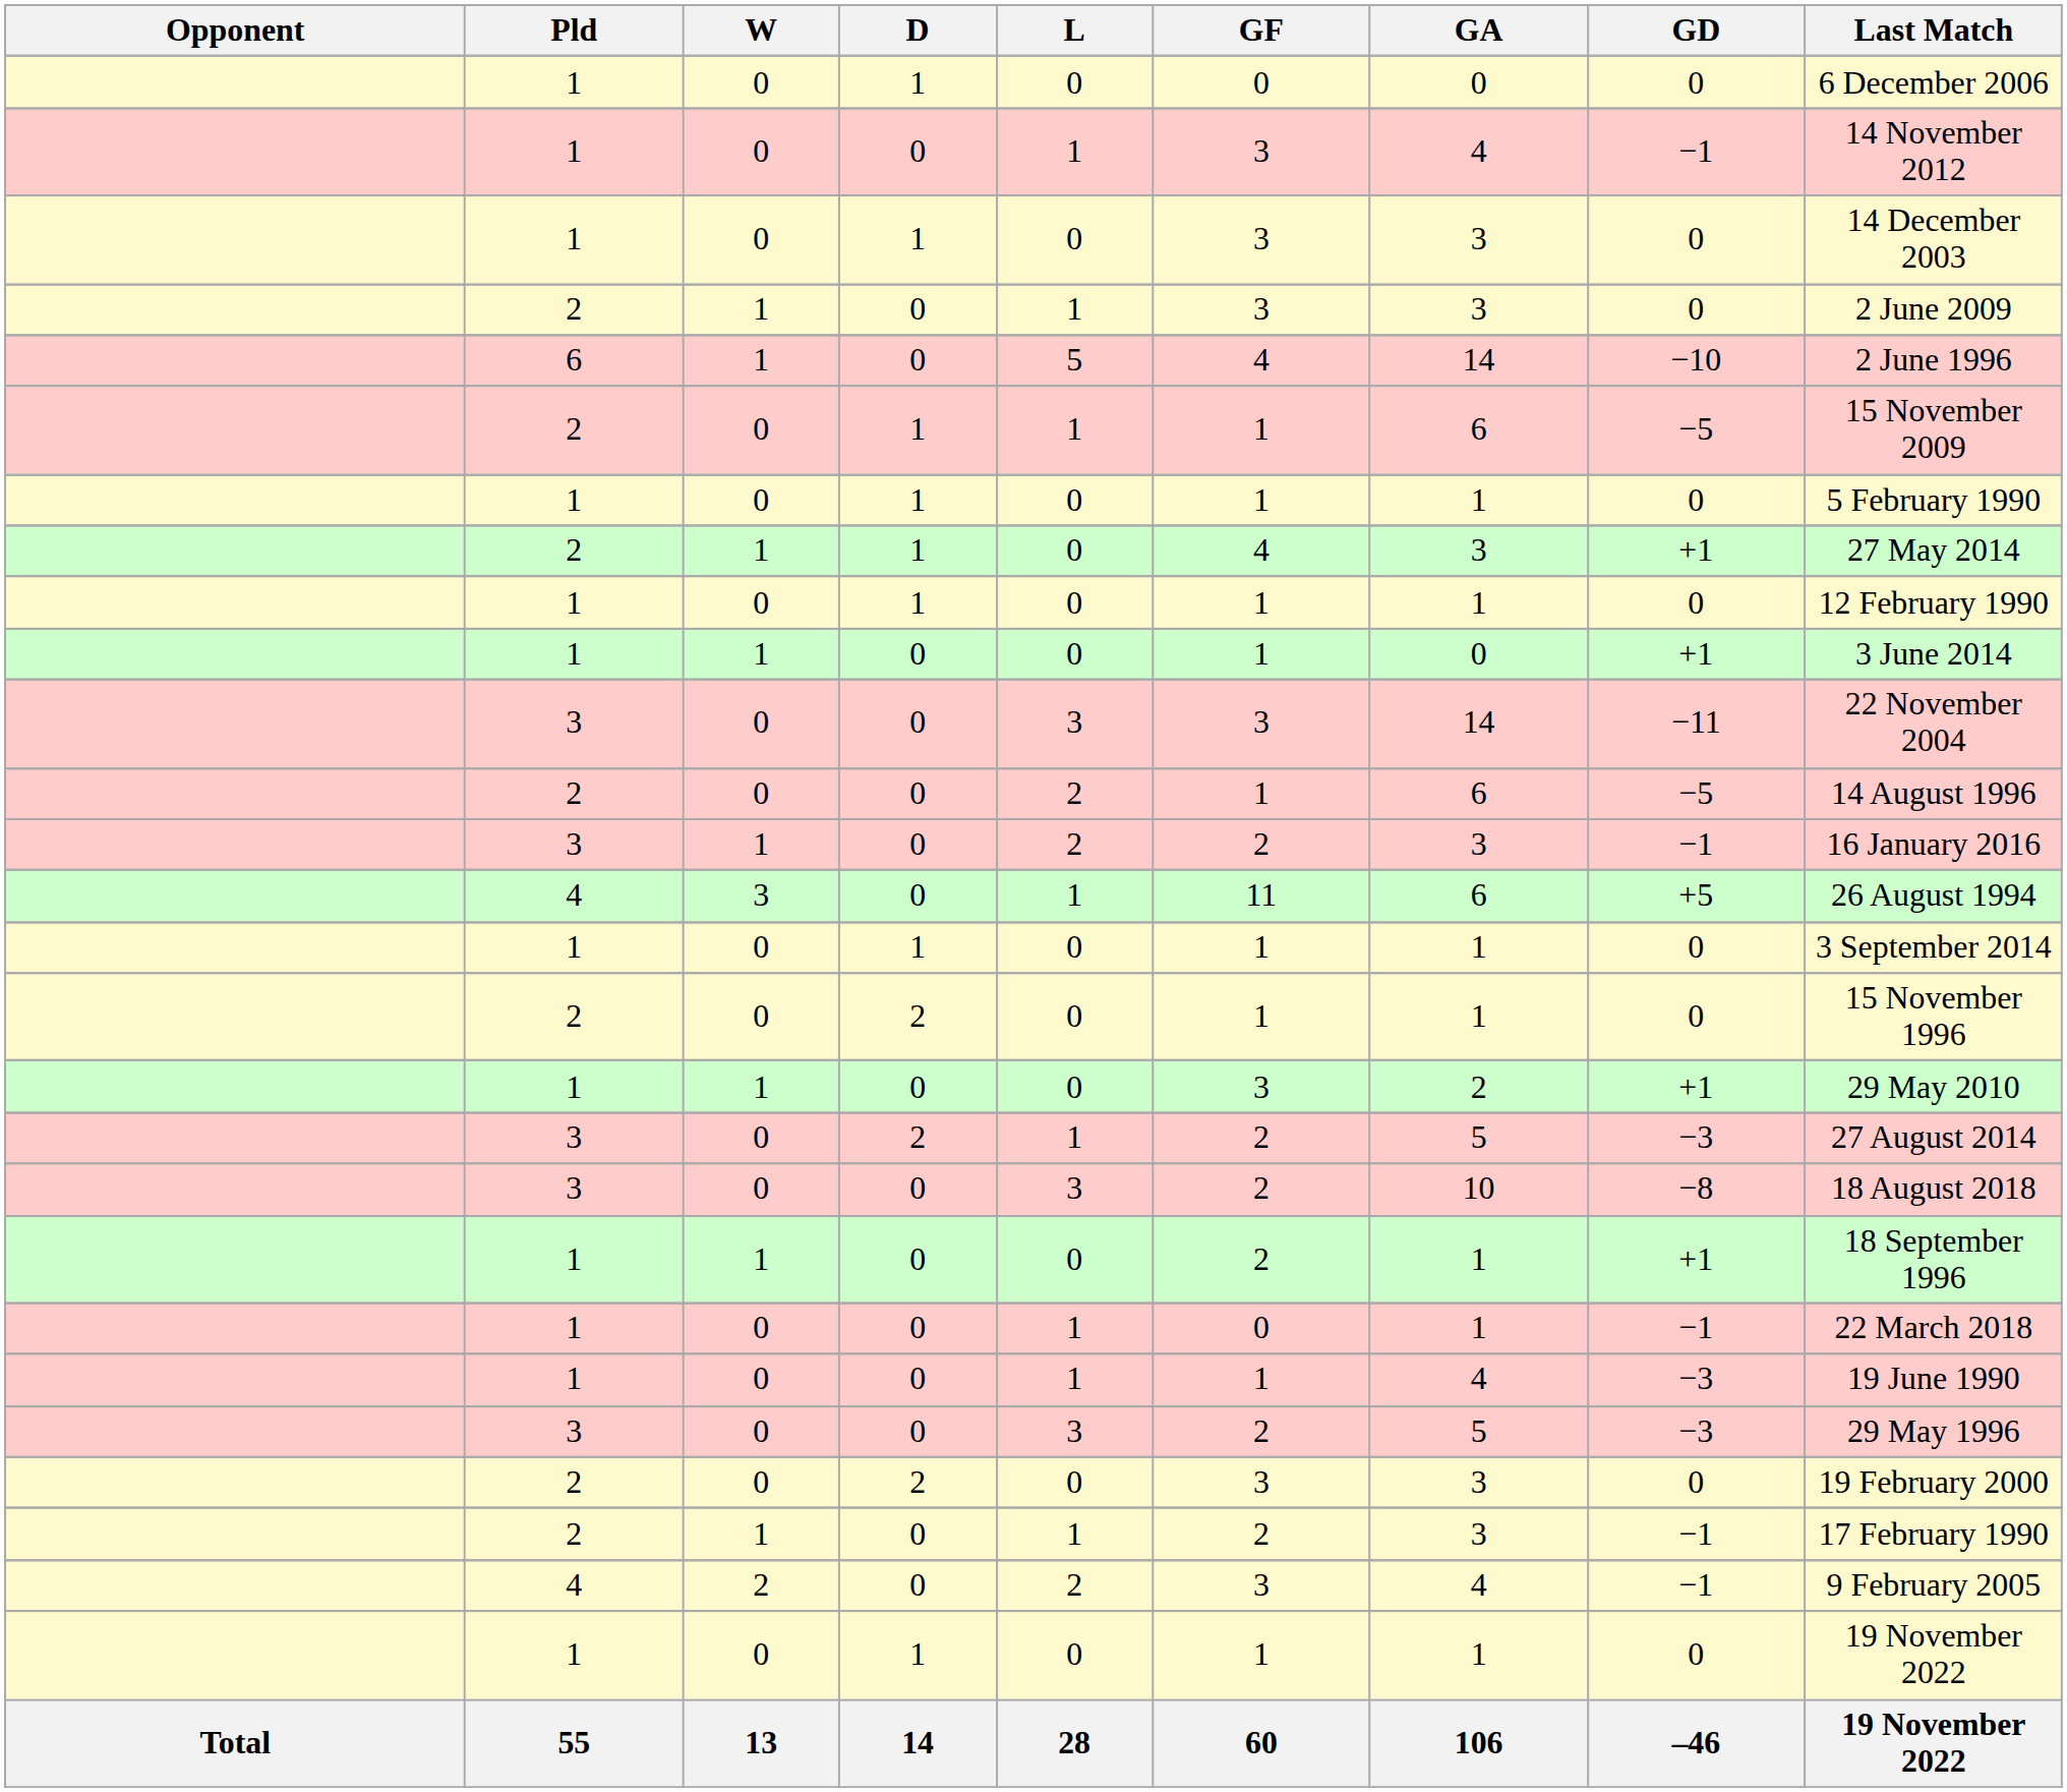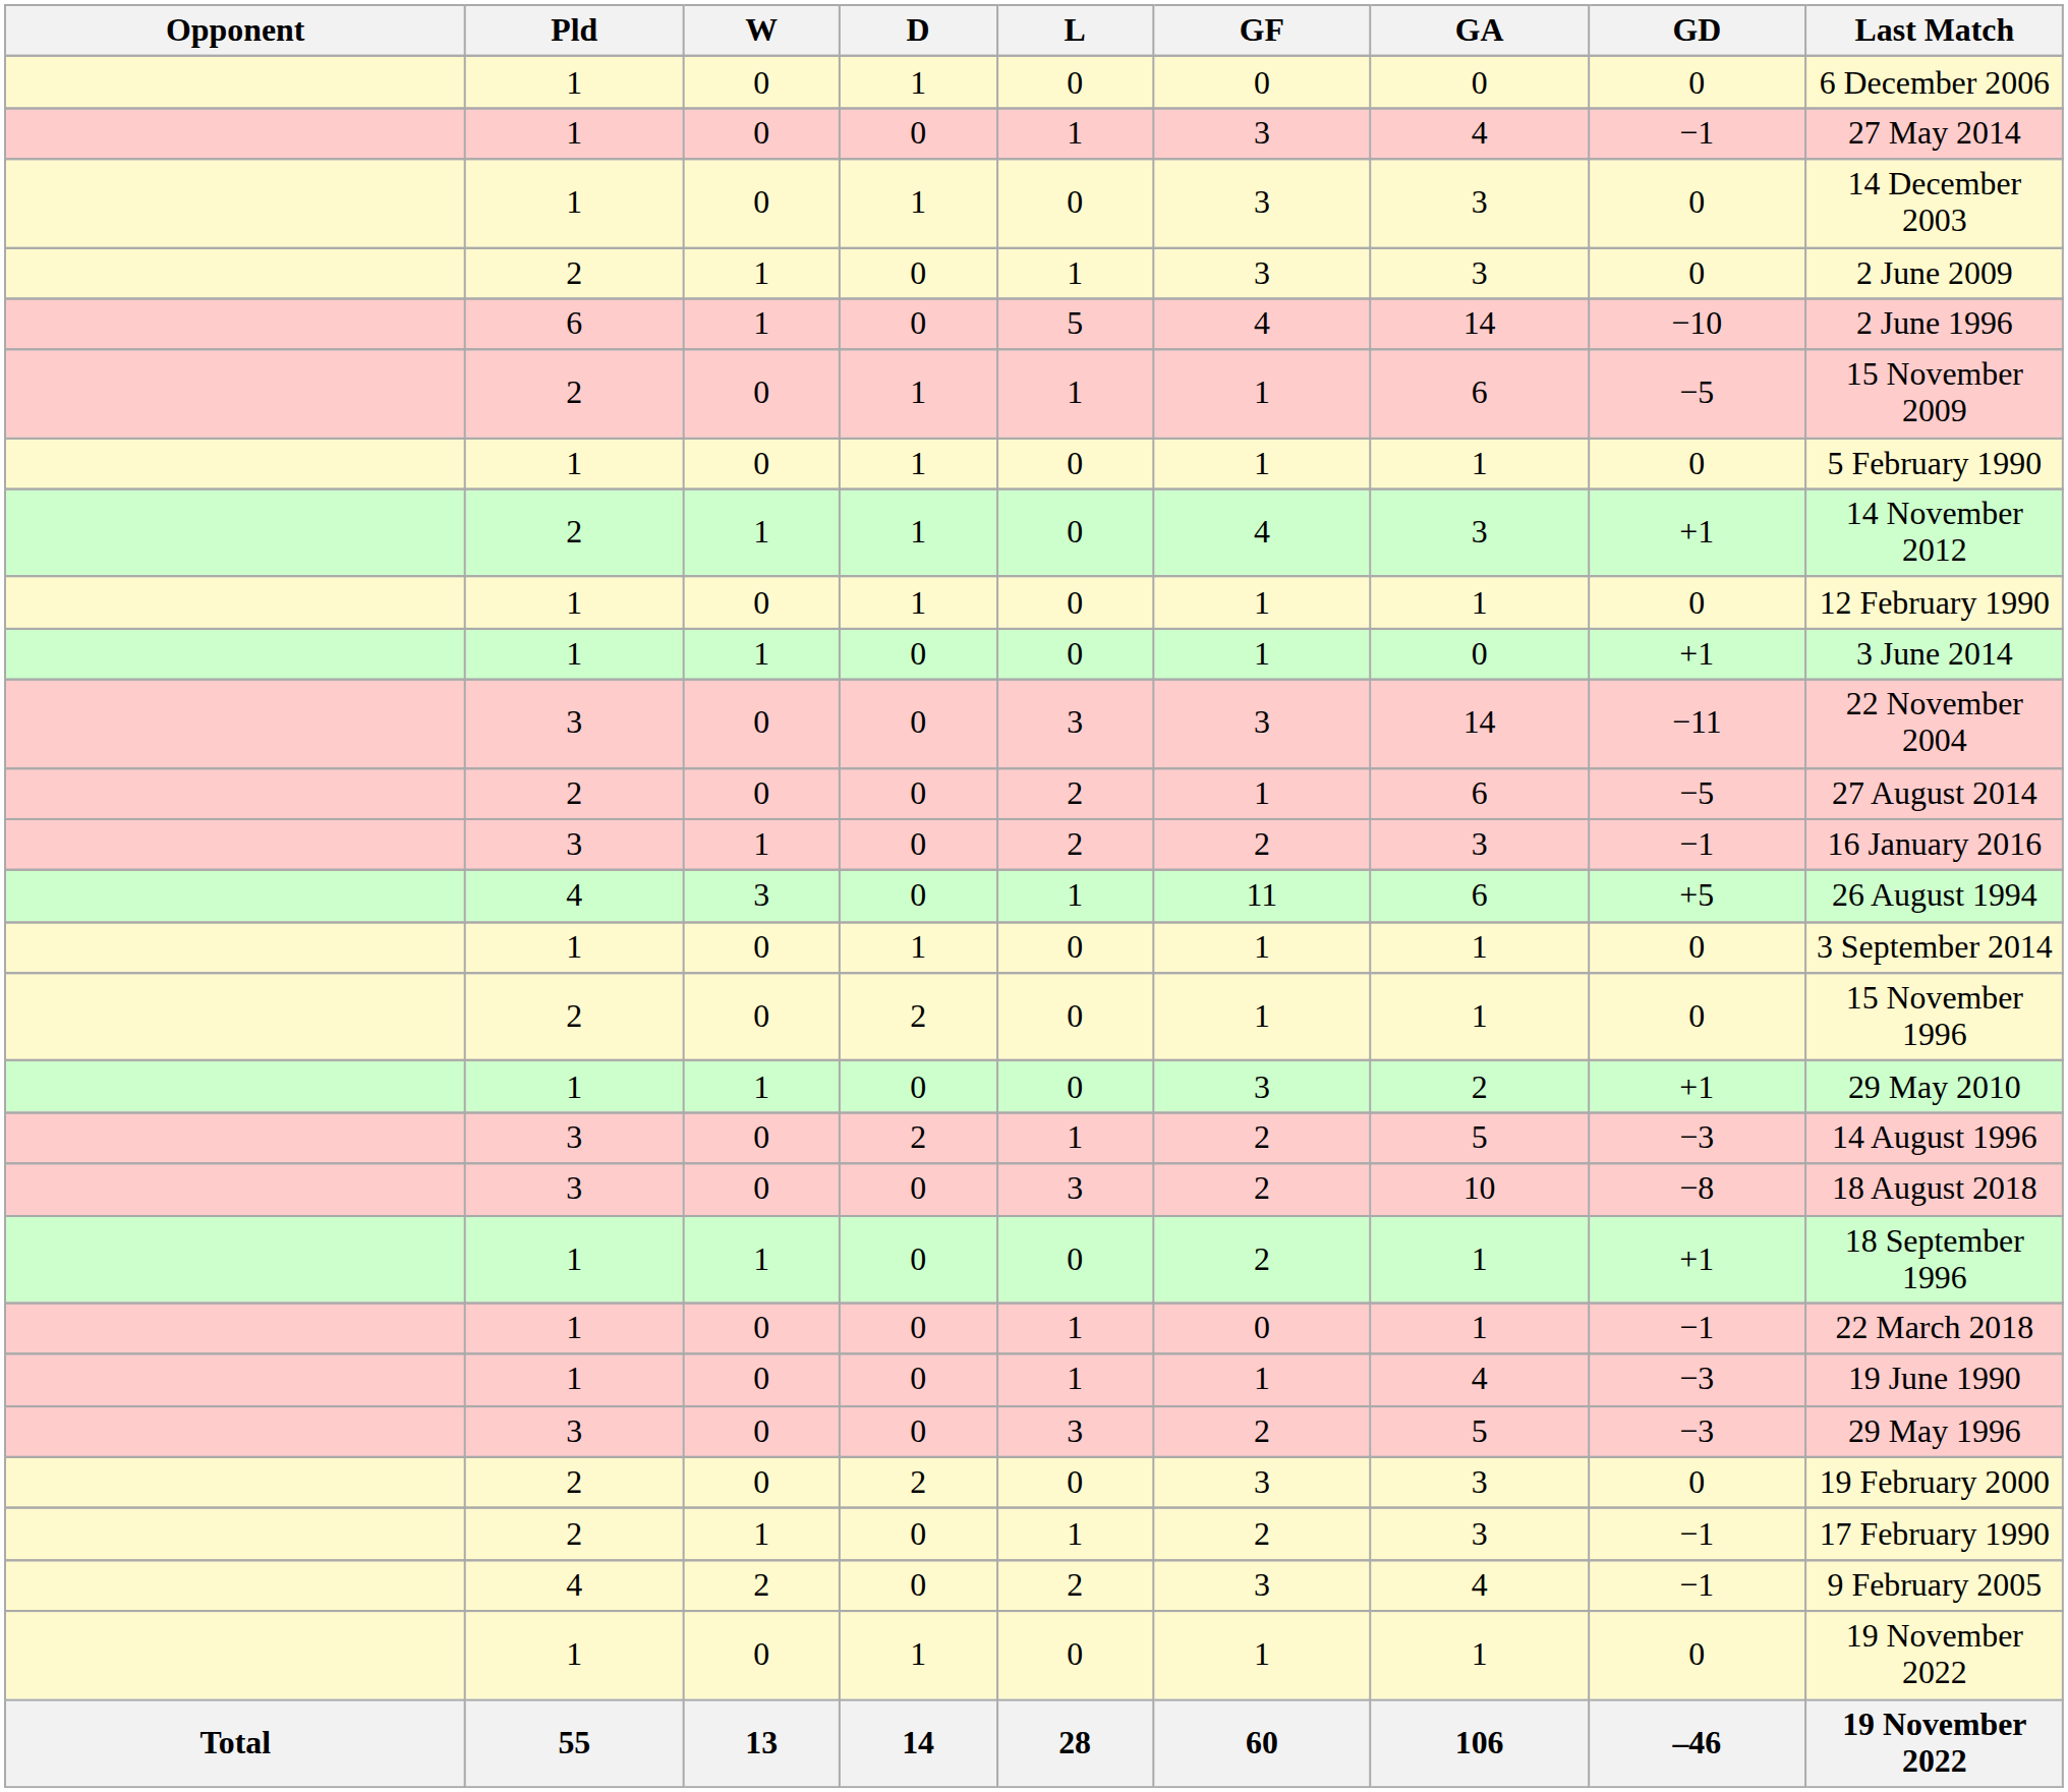row 3 | Last Match: 14 November 2012 -> 27 May 2014
row 9 | Last Match: 27 May 2014 -> 14 November 2012
row 13 | Last Match: 14 August 1996 -> 27 August 2014
row 19 | Last Match: 27 August 2014 -> 14 August 1996
